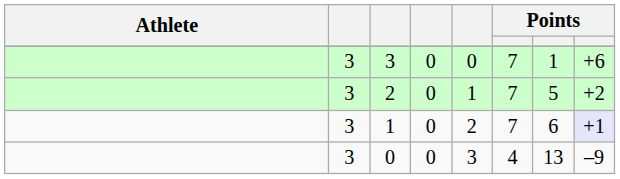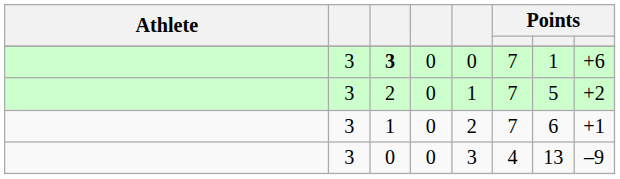row 3 | column 3: normal -> bold
row 5 | column 8: lavender background -> no background
